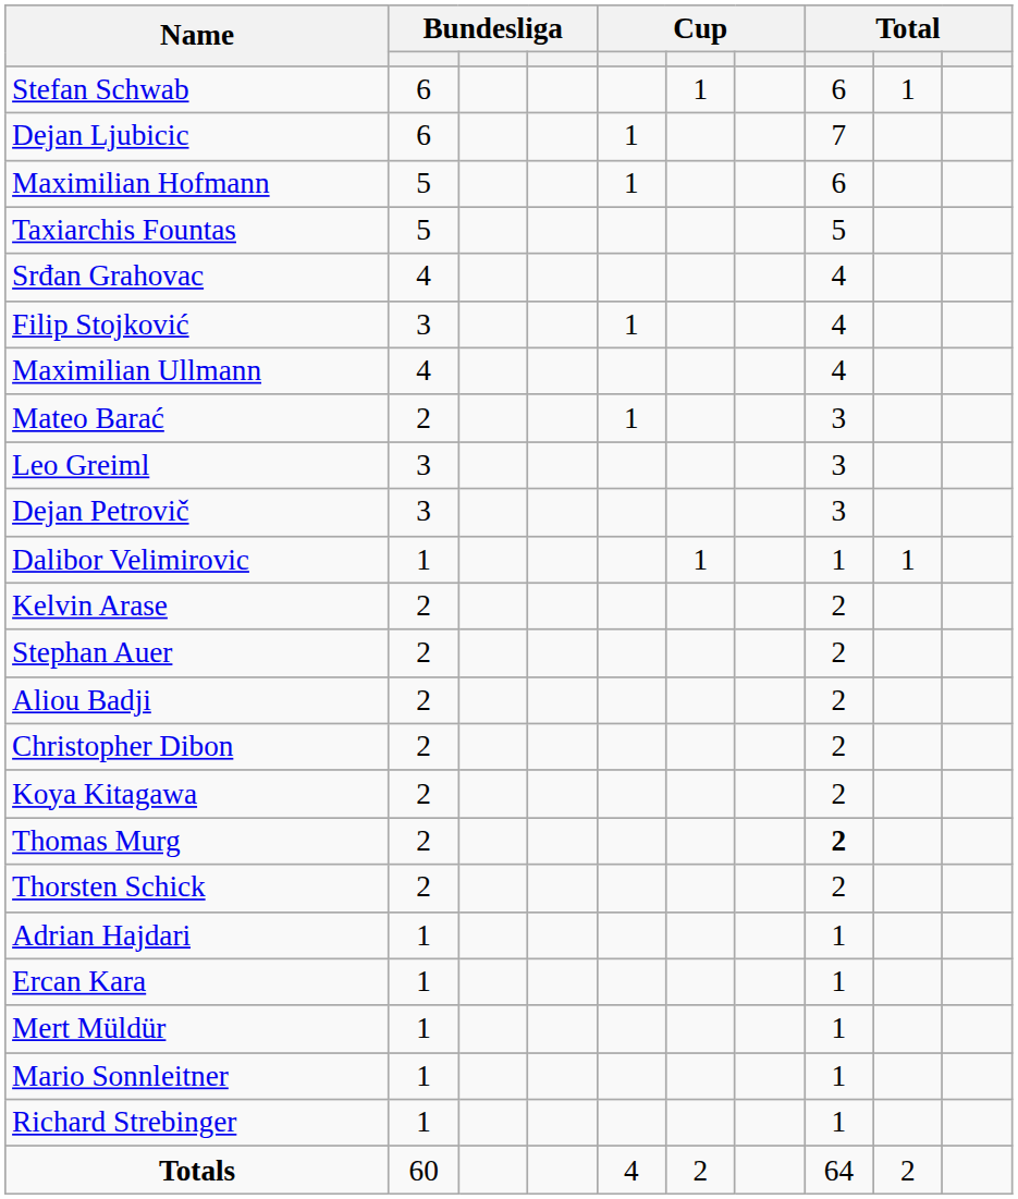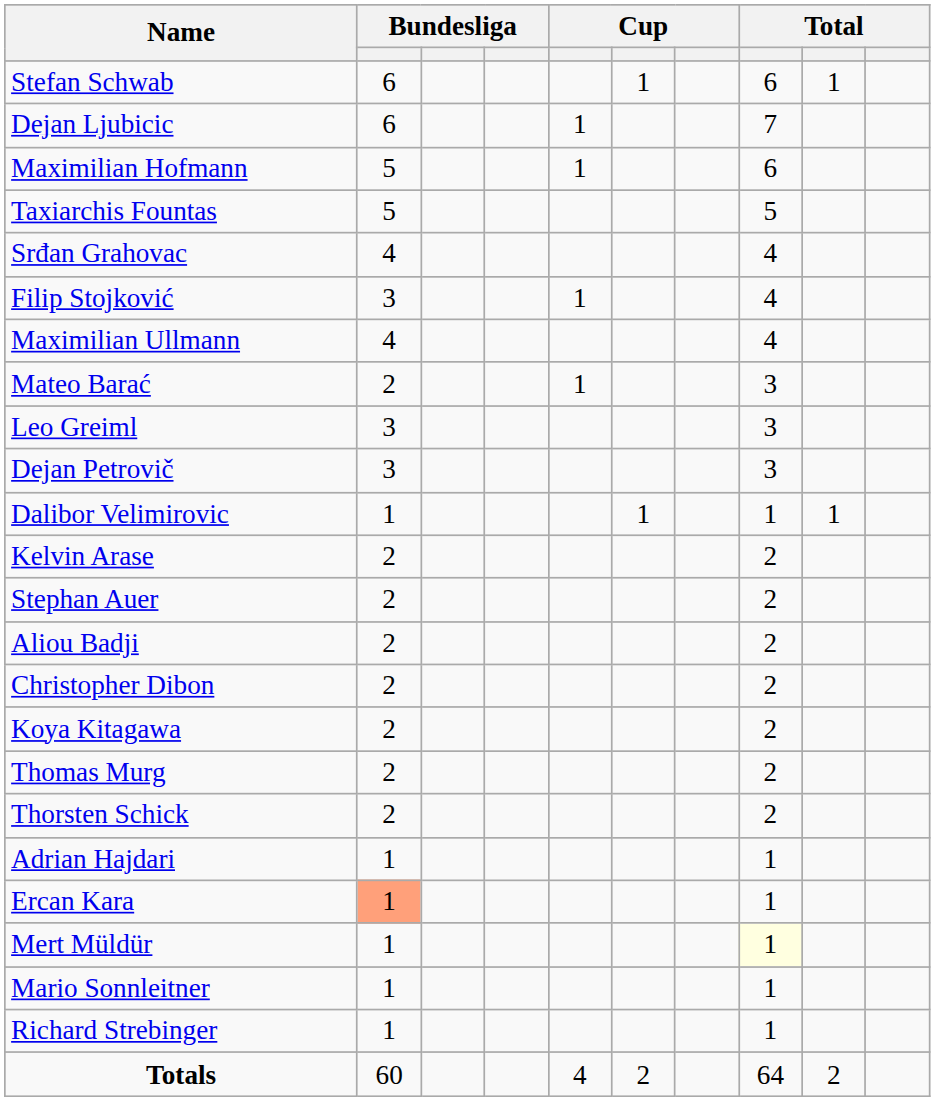Thomas Murg | column 8: bold -> normal
Ercan Kara | column 2: no background -> lightsalmon background
Mert Müldür | column 8: no background -> lightyellow background
